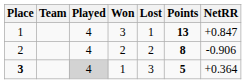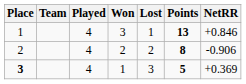row 2 | NetRR: +0.847 -> +0.846
row 4 | Played: lightgrey background -> no background
row 4 | NetRR: +0.364 -> +0.369
